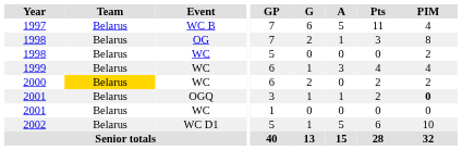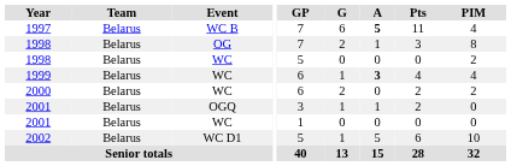1997 | A: normal -> bold
1999 | A: normal -> bold
2000 | Team: gold background -> no background
2001 / OGQ | PIM: bold -> normal
